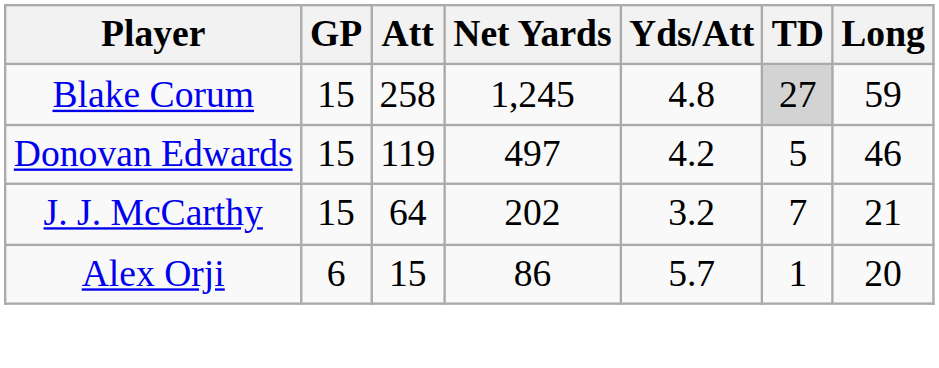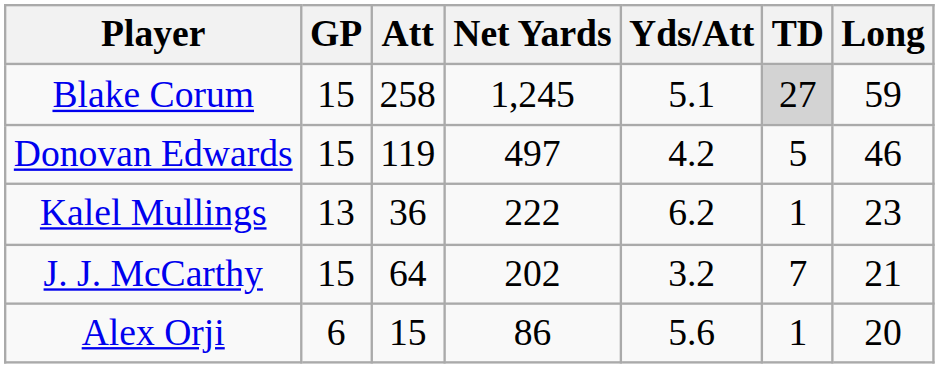Blake Corum | Yds/Att: 4.8 -> 5.1
+ row: Kalel Mullings | 13 | 36 | 222 | 6.2 | 1 | 23
Alex Orji | Yds/Att: 5.7 -> 5.6
